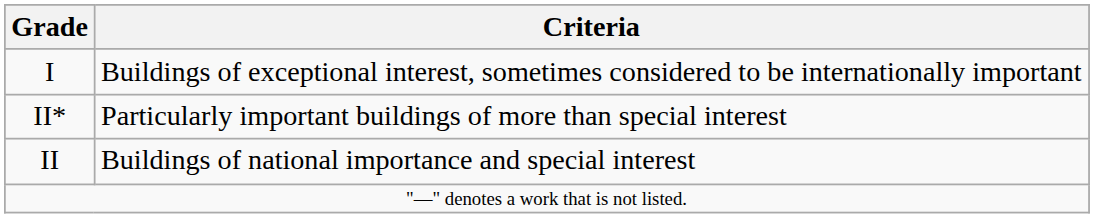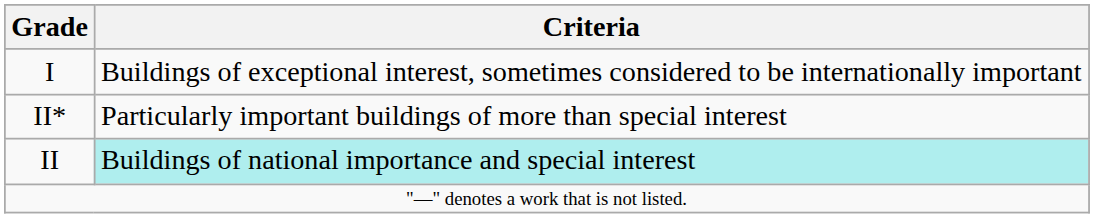II | Criteria: no background -> paleturquoise background
